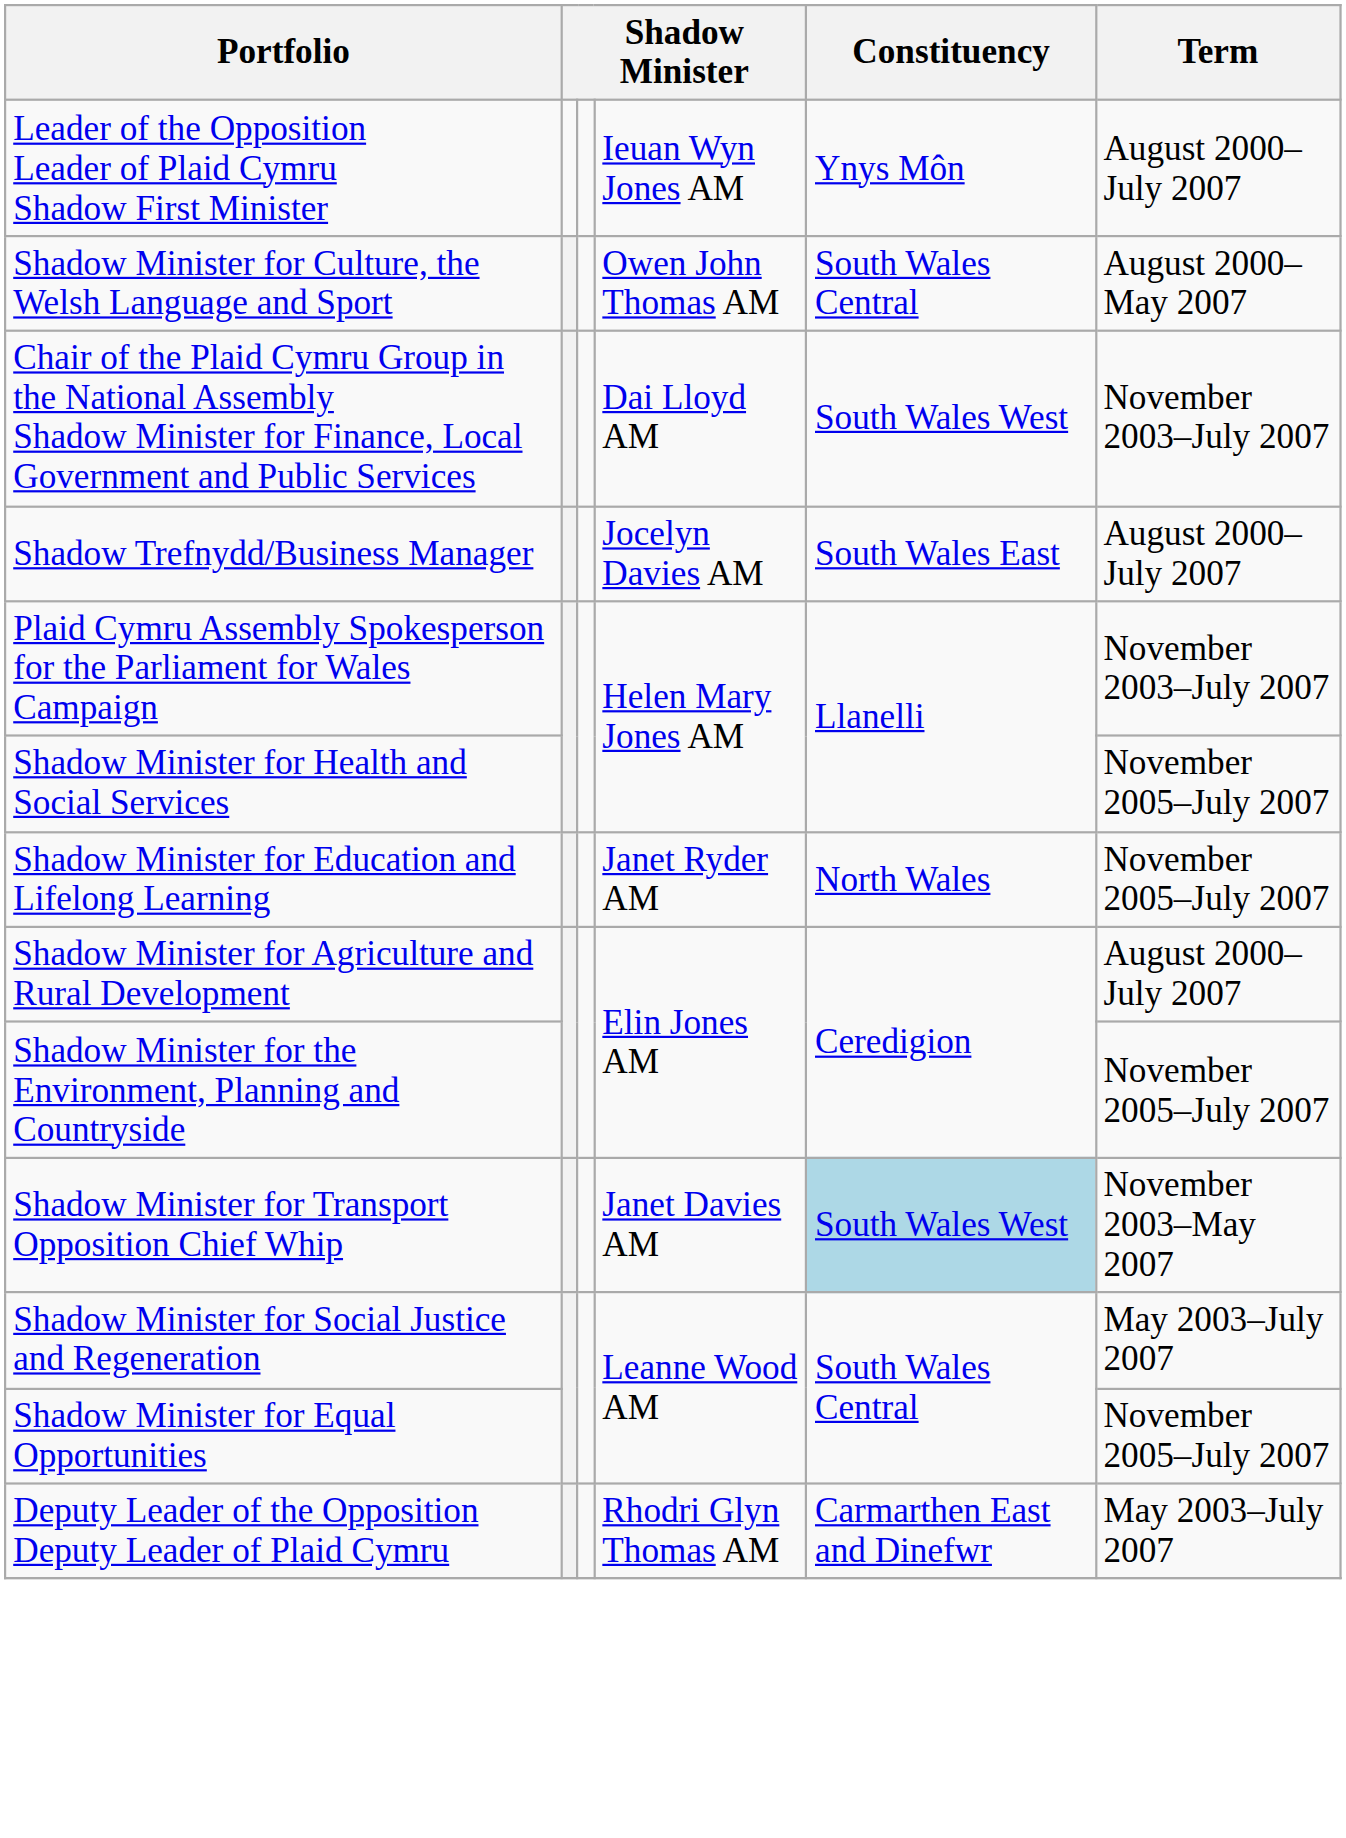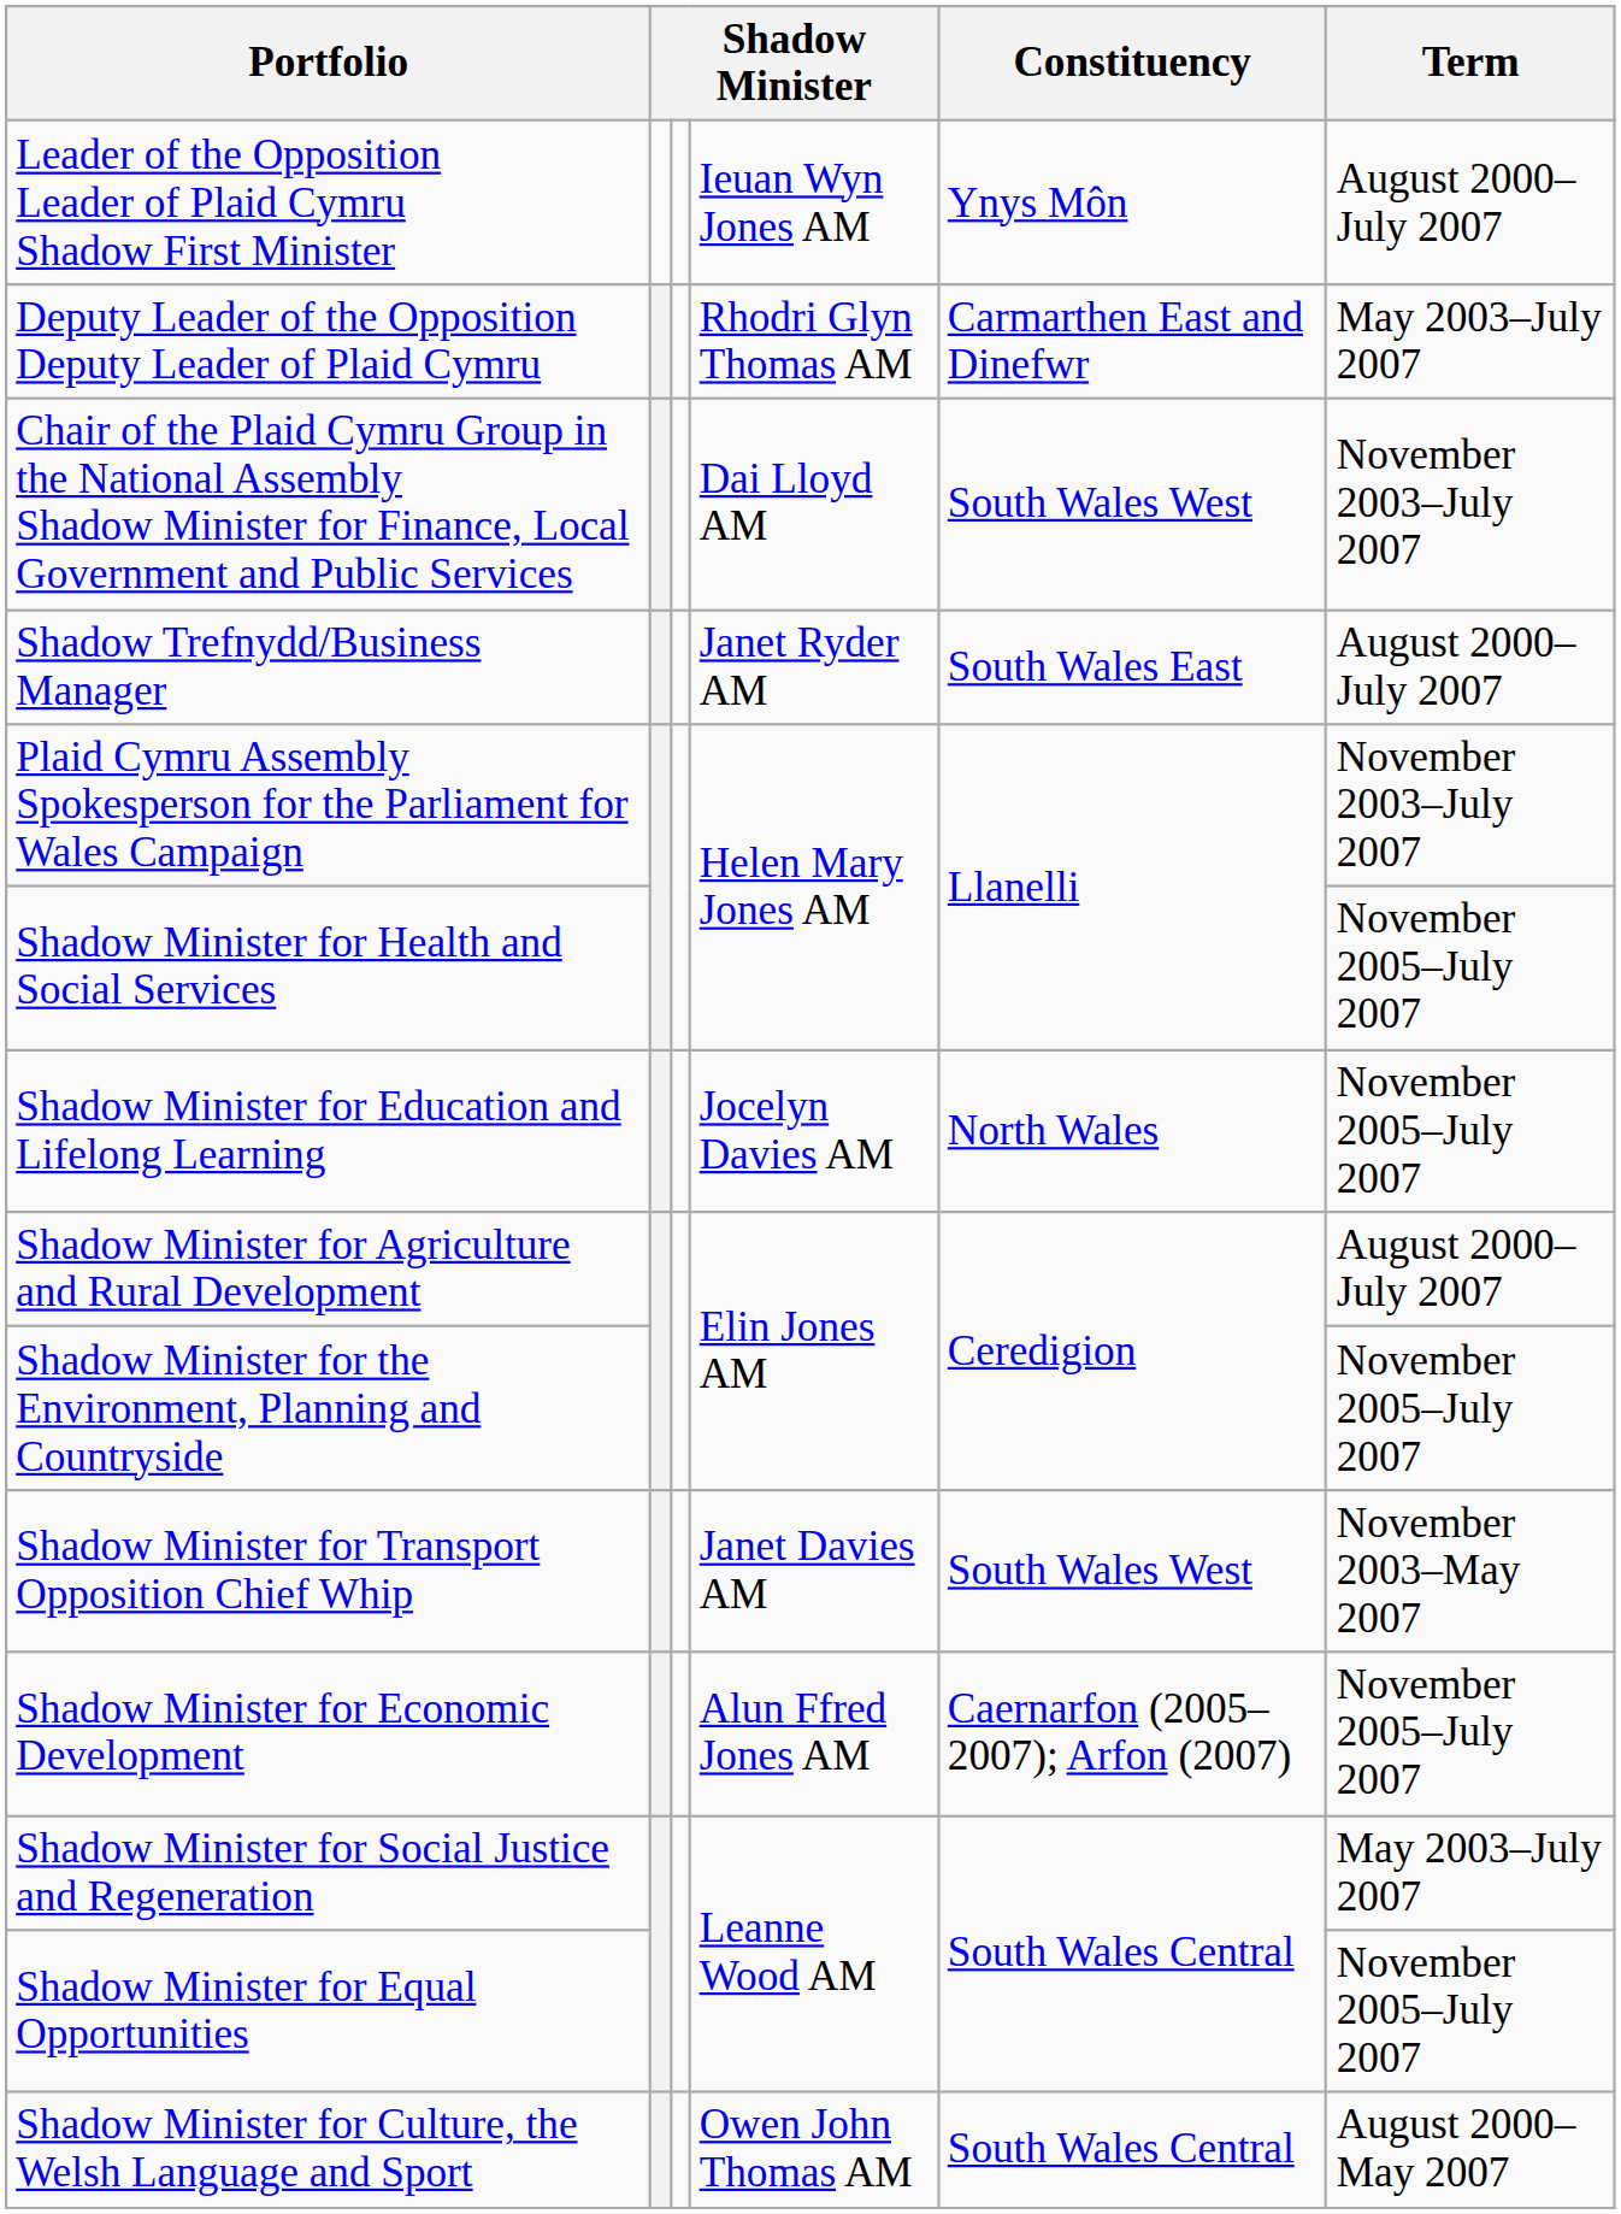rows swapped: Deputy Leader of the Opposition Deputy Leader of Plaid Cymru <-> Shadow Minister for Culture, the Welsh Language and Sport
Shadow Trefnydd/Business Manager | column 4: Jocelyn Davies AM -> Janet Ryder AM
Shadow Minister for Education and Lifelong Learning | column 4: Janet Ryder AM -> Jocelyn Davies AM
Shadow Minister for Transport Opposition Chief Whip | Constituency: lightblue background -> no background
+ row: Shadow Minister for Economic Development | Alun Ffred Jones AM | Caernarfon (2005–2007); Arfon (2007) | November 2005–July 2007
